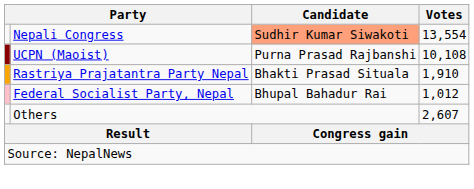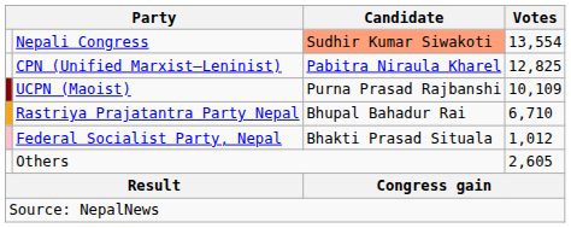+ row: CPN (Unified Marxist–Leninist) | Pabitra Niraula Kharel | 12,825
UCPN (Maoist) | Votes: 10,108 -> 10,109
Rastriya Prajatantra Party Nepal | Candidate: Bhakti Prasad Situala -> Bhupal Bahadur Rai
Rastriya Prajatantra Party Nepal | Votes: 1,910 -> 6,710
Federal Socialist Party, Nepal | Candidate: Bhupal Bahadur Rai -> Bhakti Prasad Situala
Others | Votes: 2,607 -> 2,605
